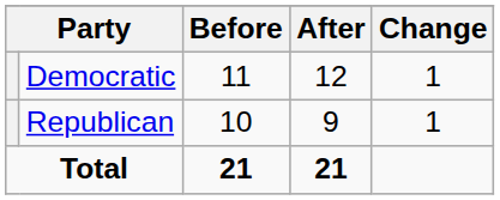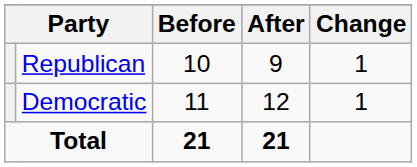rows swapped: Democratic <-> Republican
